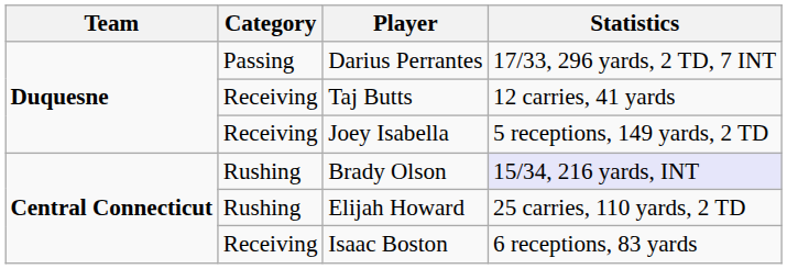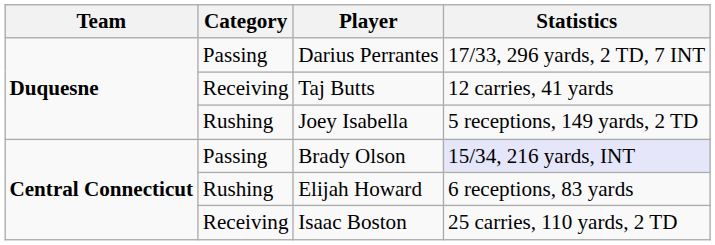Joey Isabella | Category: Receiving -> Rushing
Brady Olson | Category: Rushing -> Passing
Elijah Howard | Statistics: 25 carries, 110 yards, 2 TD -> 6 receptions, 83 yards
Isaac Boston | Statistics: 6 receptions, 83 yards -> 25 carries, 110 yards, 2 TD
